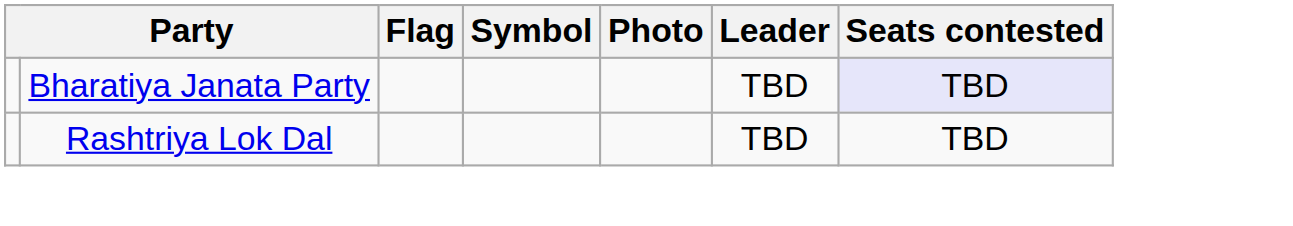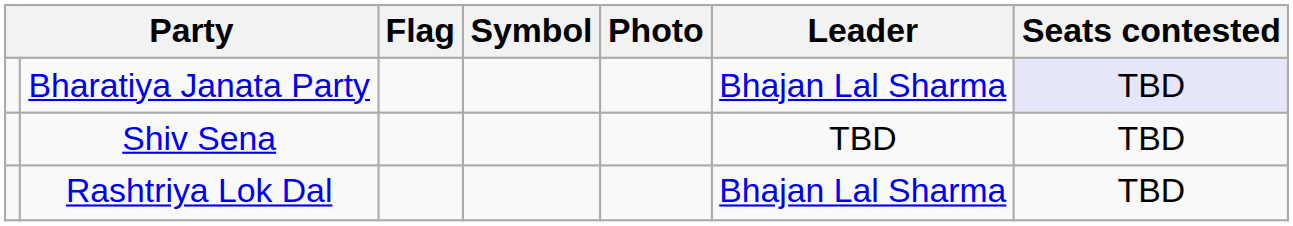Bharatiya Janata Party | Leader: TBD -> Bhajan Lal Sharma
+ row: Shiv Sena | TBD | TBD
Rashtriya Lok Dal | Leader: TBD -> Bhajan Lal Sharma
